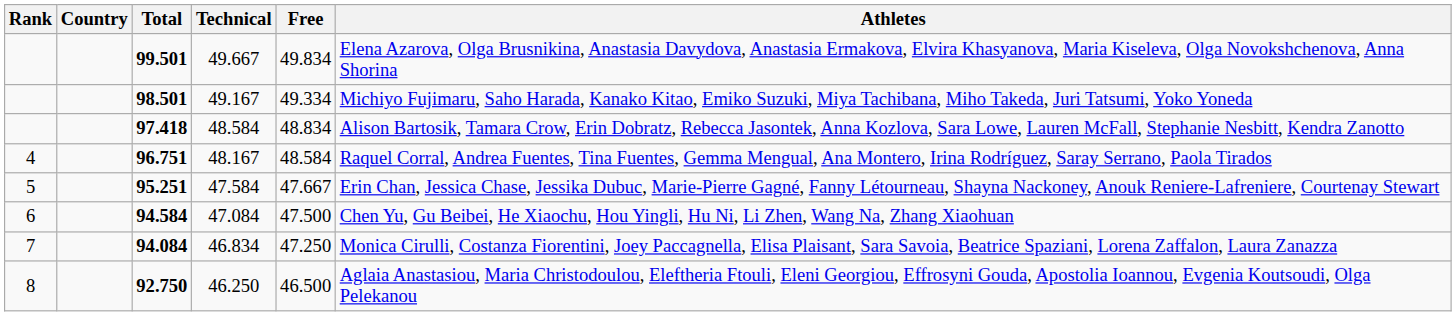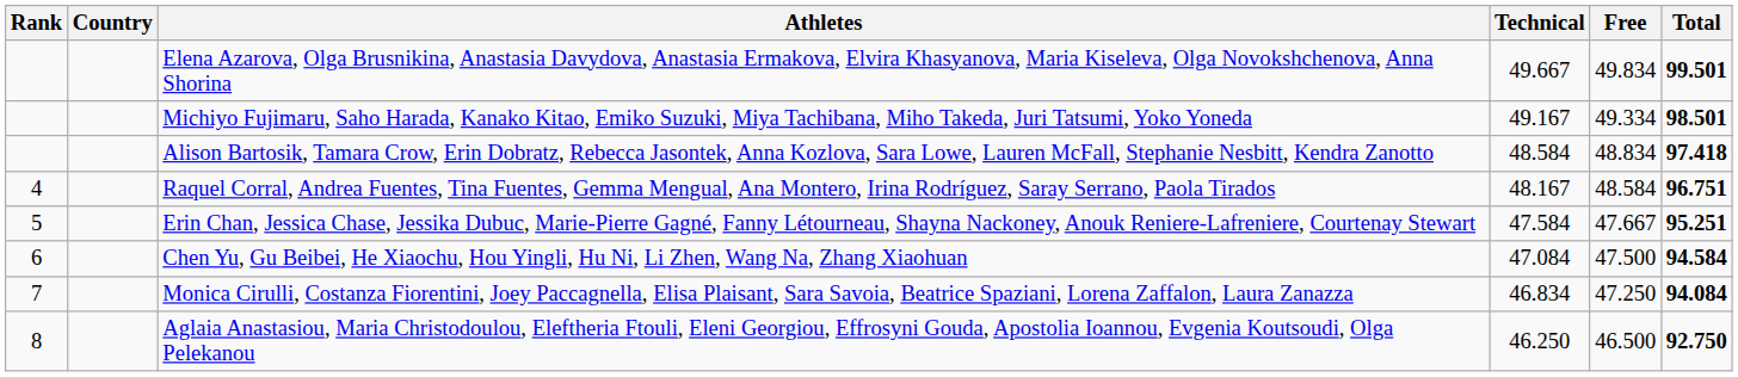columns swapped: Athletes <-> Total
